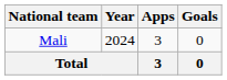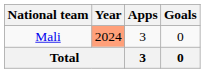Mali | Year: no background -> lightsalmon background
